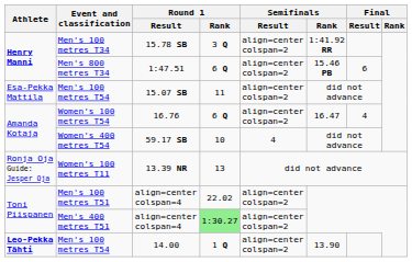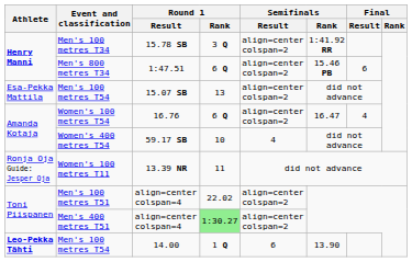Men's 100 metres T54 / 15.07 SB | Round 1 / Rank: 11 -> 13
Women's 100 metres T11 | Round 1 / Rank: 13 -> 11
Men's 100 metres T54 / 14.00 | Semifinals / Result: align=center colspan=2 -> 6
